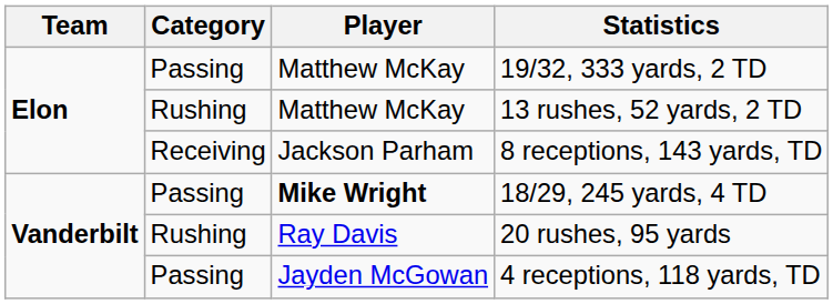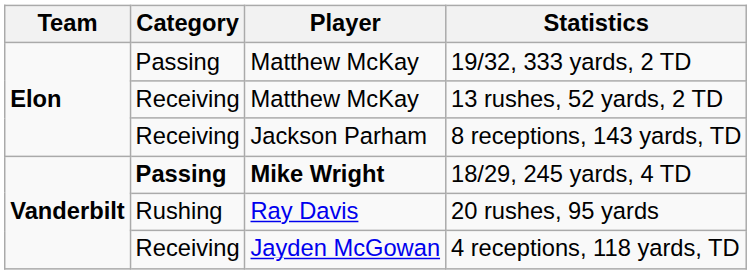13 rushes, 52 yards, 2 TD | Category: Rushing -> Receiving
18/29, 245 yards, 4 TD | Category: normal -> bold
4 receptions, 118 yards, TD | Category: Passing -> Receiving
